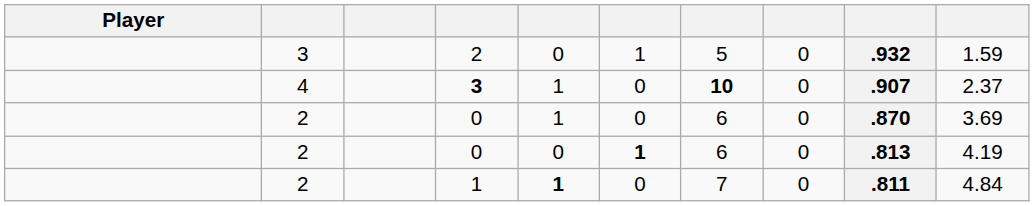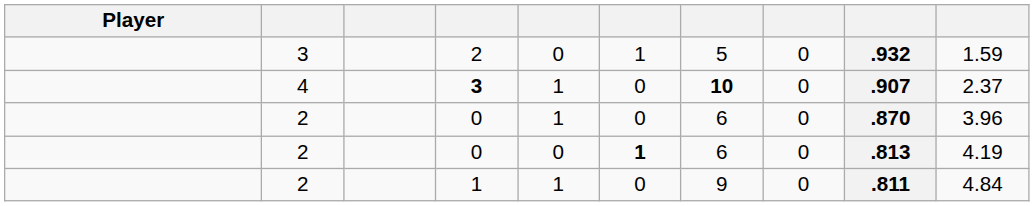row 4 | column 10: 3.69 -> 3.96
row 6 | column 5: bold -> normal
row 6 | column 7: 7 -> 9
